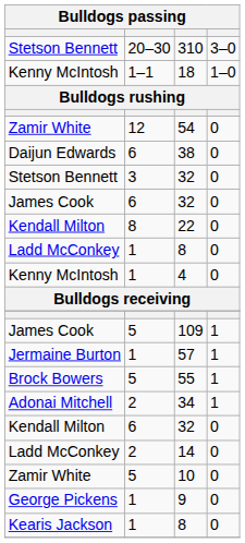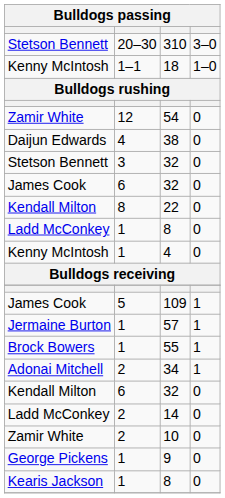38 | column 2: 6 -> 4
55 | column 2: 5 -> 1
10 | column 2: 5 -> 2
